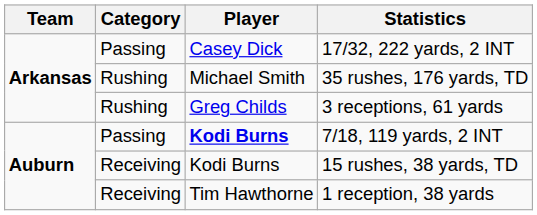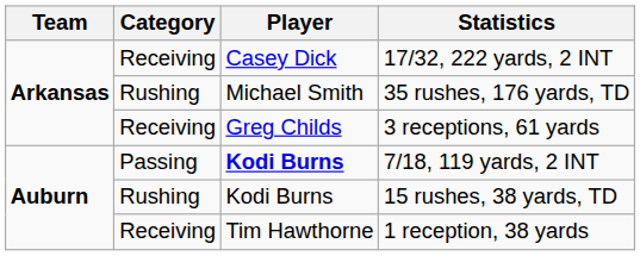17/32, 222 yards, 2 INT | Category: Passing -> Receiving
3 receptions, 61 yards | Category: Rushing -> Receiving
15 rushes, 38 yards, TD | Category: Receiving -> Rushing
